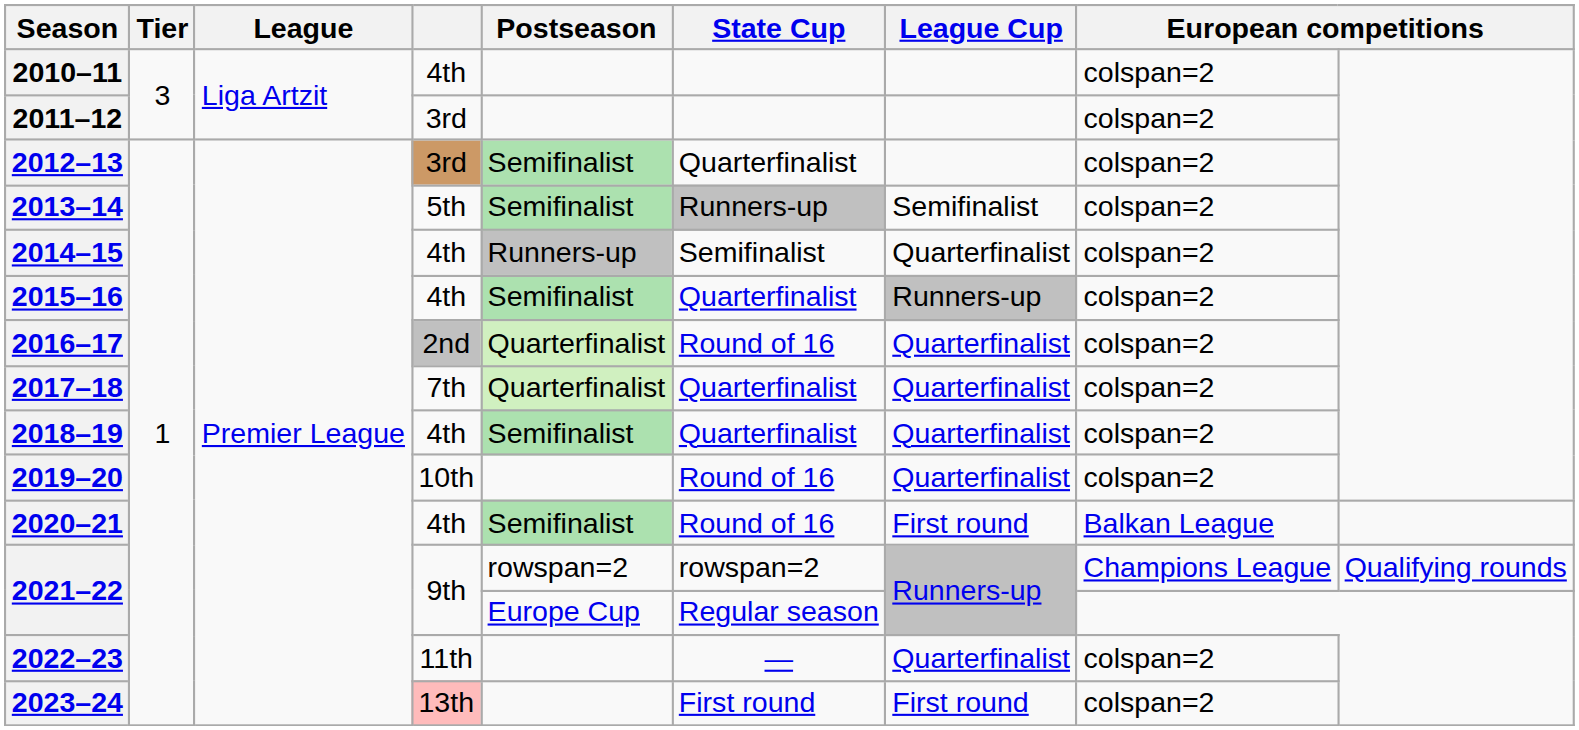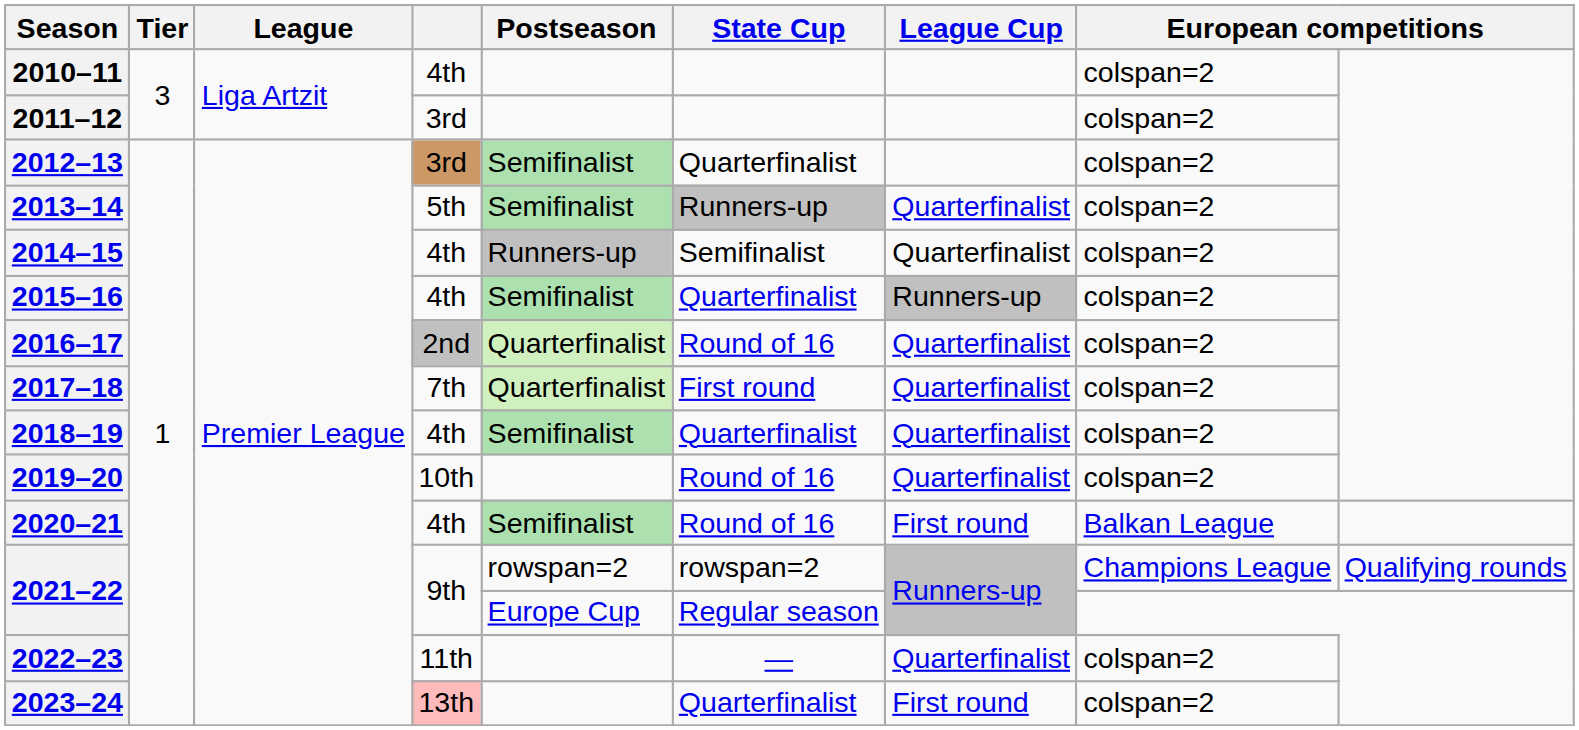2013–14 | League Cup: Semifinalist -> Quarterfinalist
2017–18 | State Cup: Quarterfinalist -> First round
2023–24 | State Cup: First round -> Quarterfinalist
